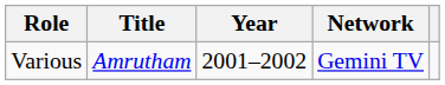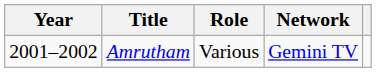columns swapped: Year <-> Role
